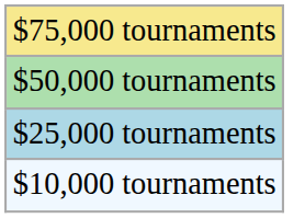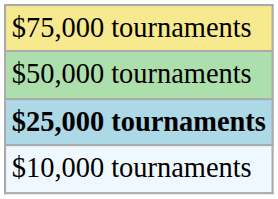row 3 | column 1: normal -> bold
